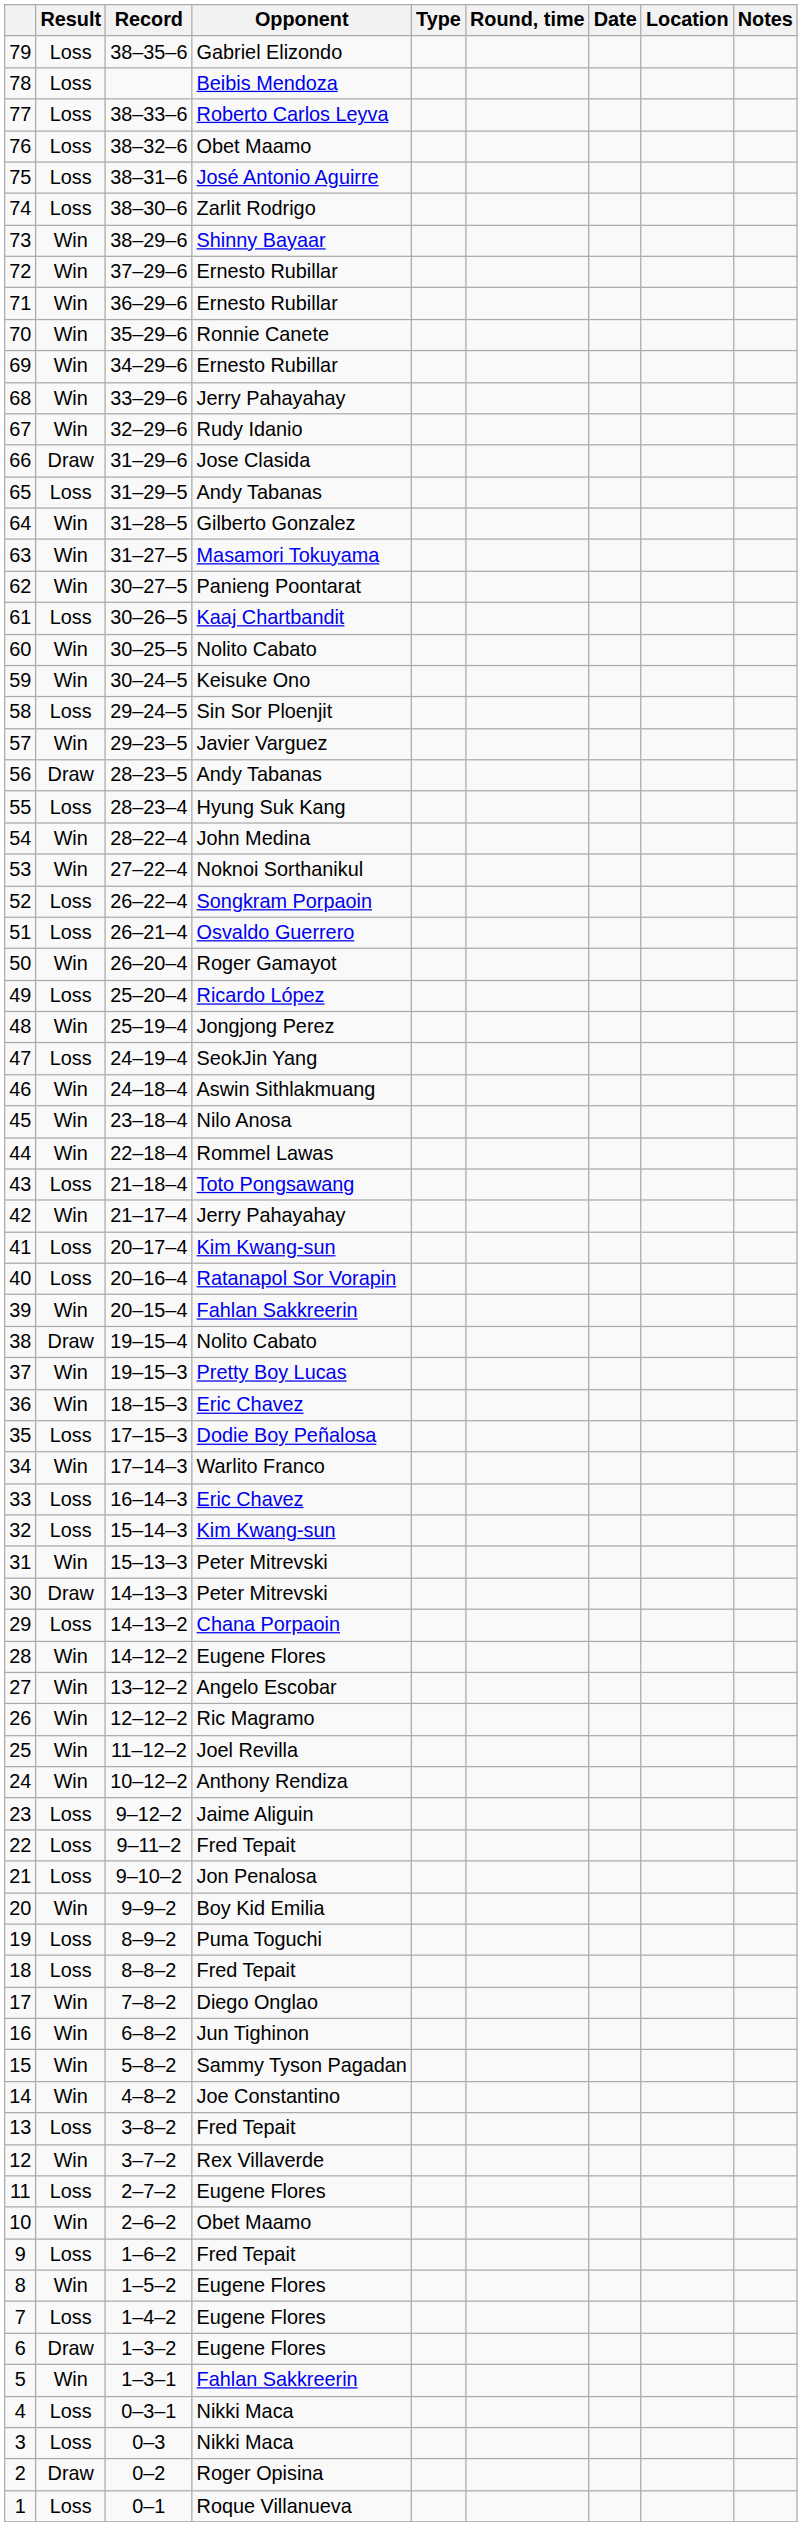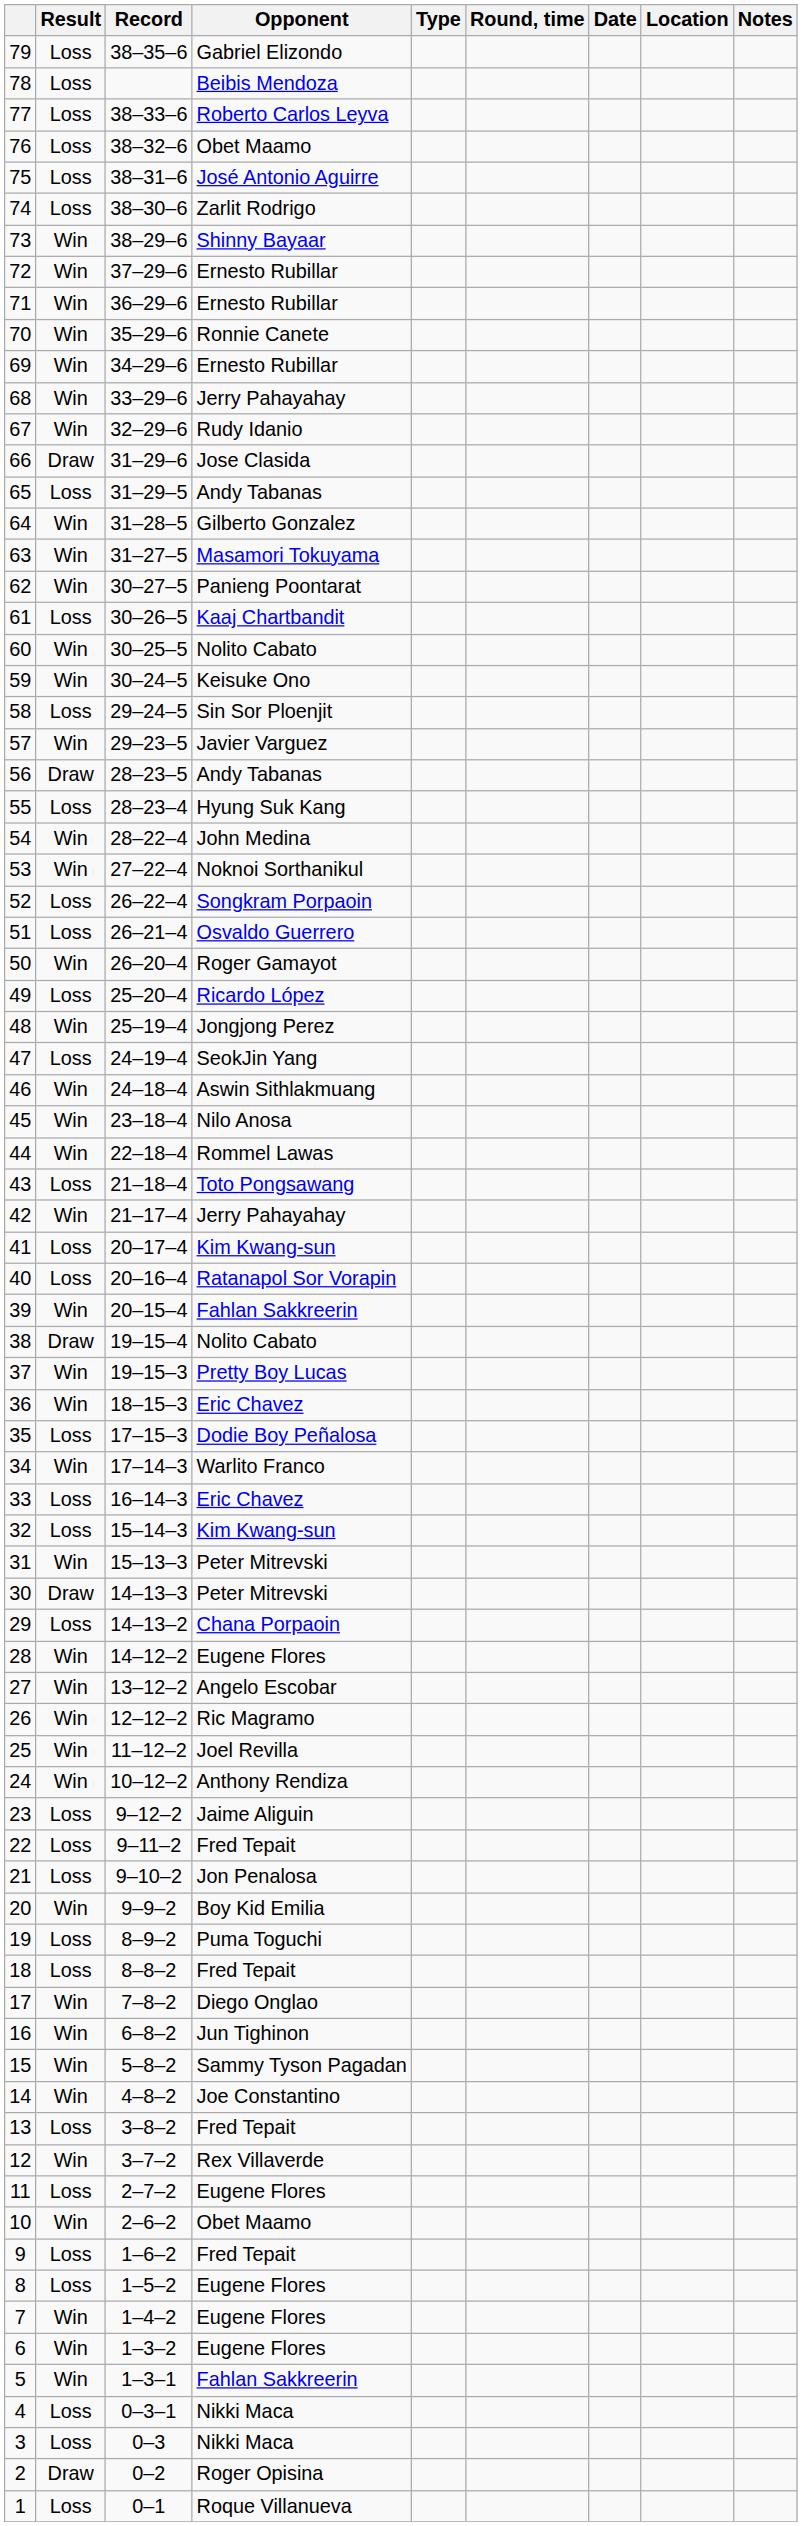8 | Result: Win -> Loss
7 | Result: Loss -> Win
6 | Result: Draw -> Win
